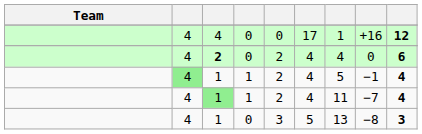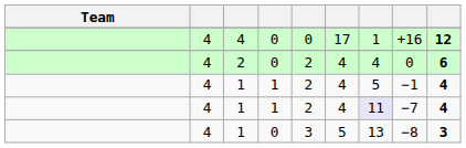row 3 | column 3: bold -> normal
row 4 | column 2: lightgreen background -> no background
row 5 | column 3: lightgreen background -> no background
row 5 | column 7: no background -> lavender background
